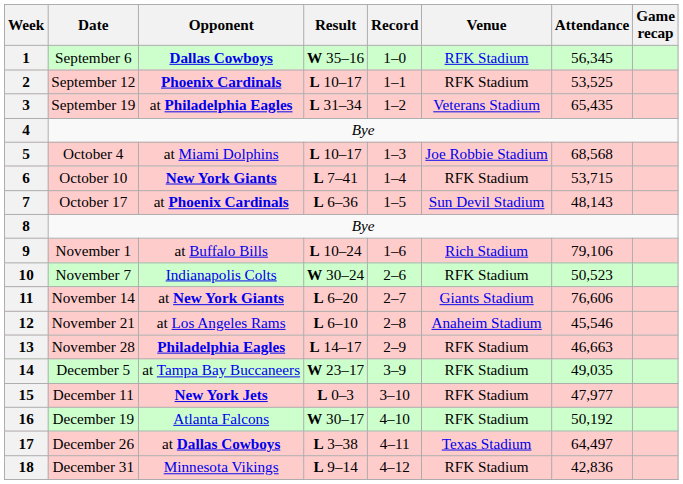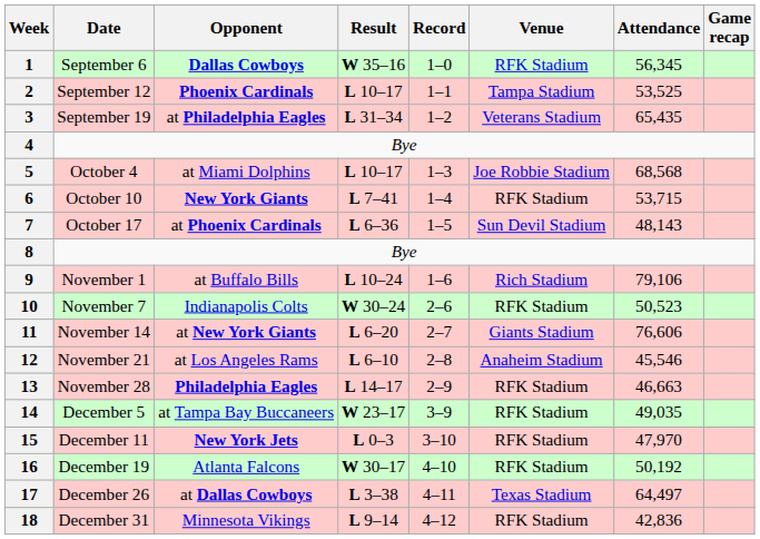2 | Venue: RFK Stadium -> Tampa Stadium
15 | Attendance: 47,977 -> 47,970
